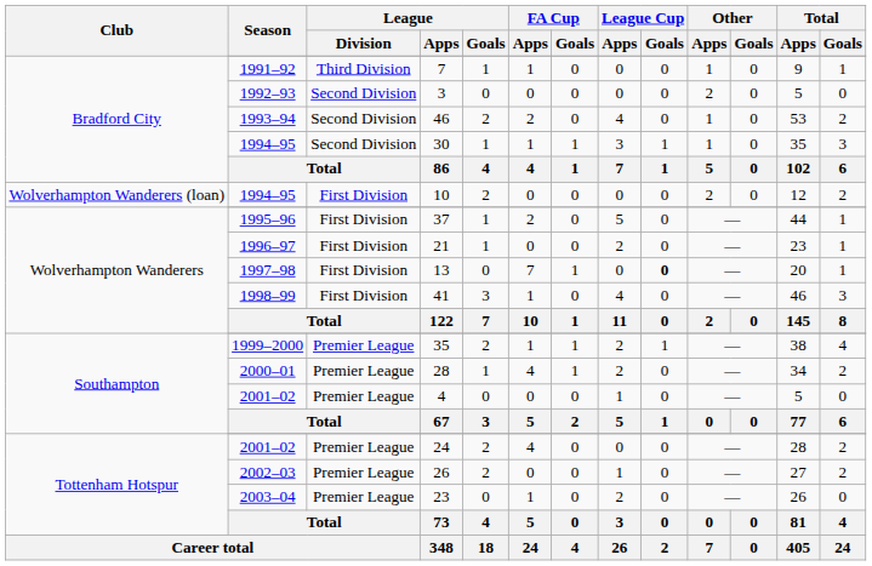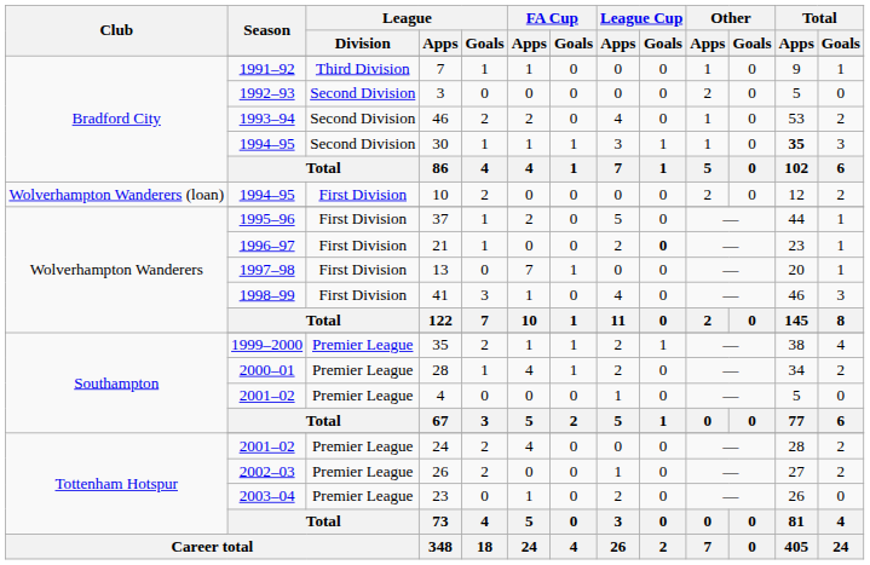30 | Total / Apps: normal -> bold
21 | League Cup / Goals: normal -> bold
13 | League Cup / Goals: bold -> normal
